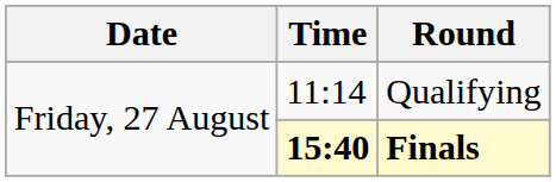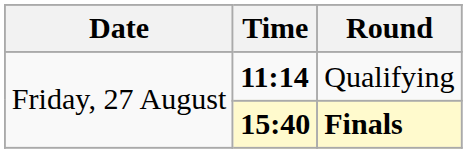Qualifying | Time: normal -> bold
